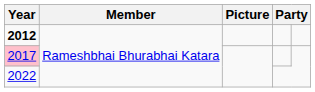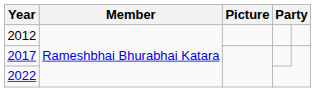2012 | Year: bold -> normal
2017 | Year: pink background -> no background
